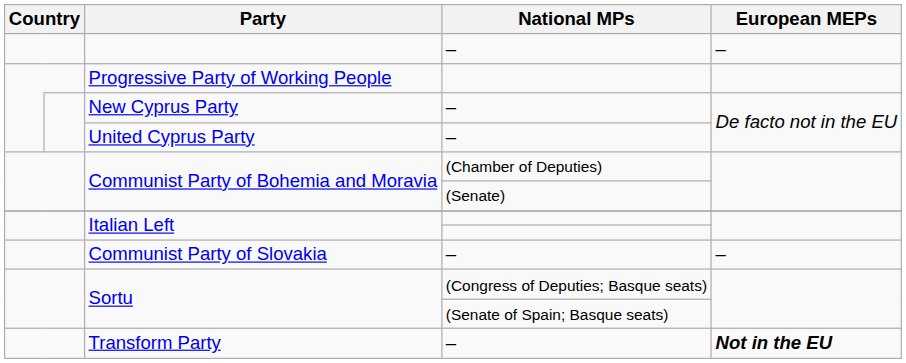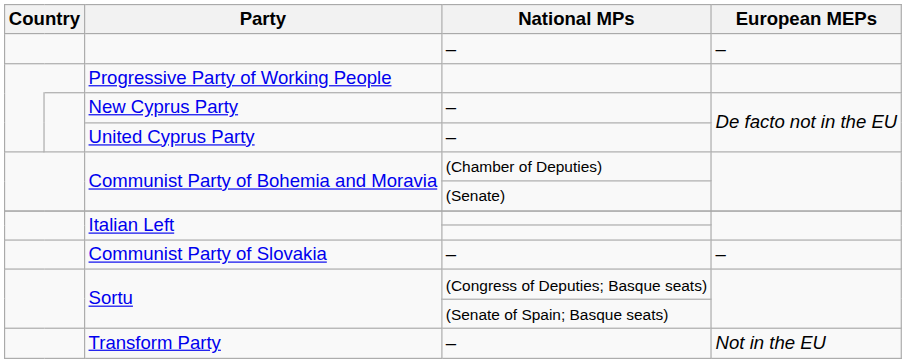Transform Party | European MEPs: bold -> normal
